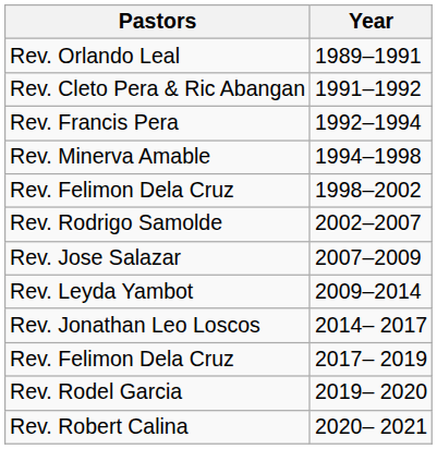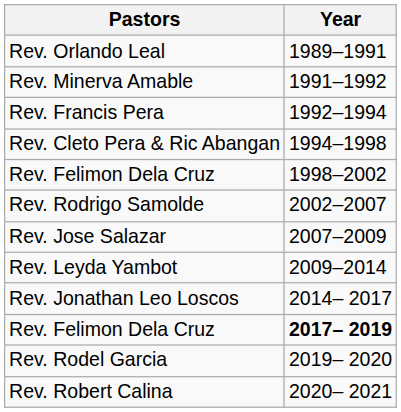row 3 | Pastors: Rev. Cleto Pera & Ric Abangan -> Rev. Minerva Amable
row 5 | Pastors: Rev. Minerva Amable -> Rev. Cleto Pera & Ric Abangan
row 11 | Year: normal -> bold
